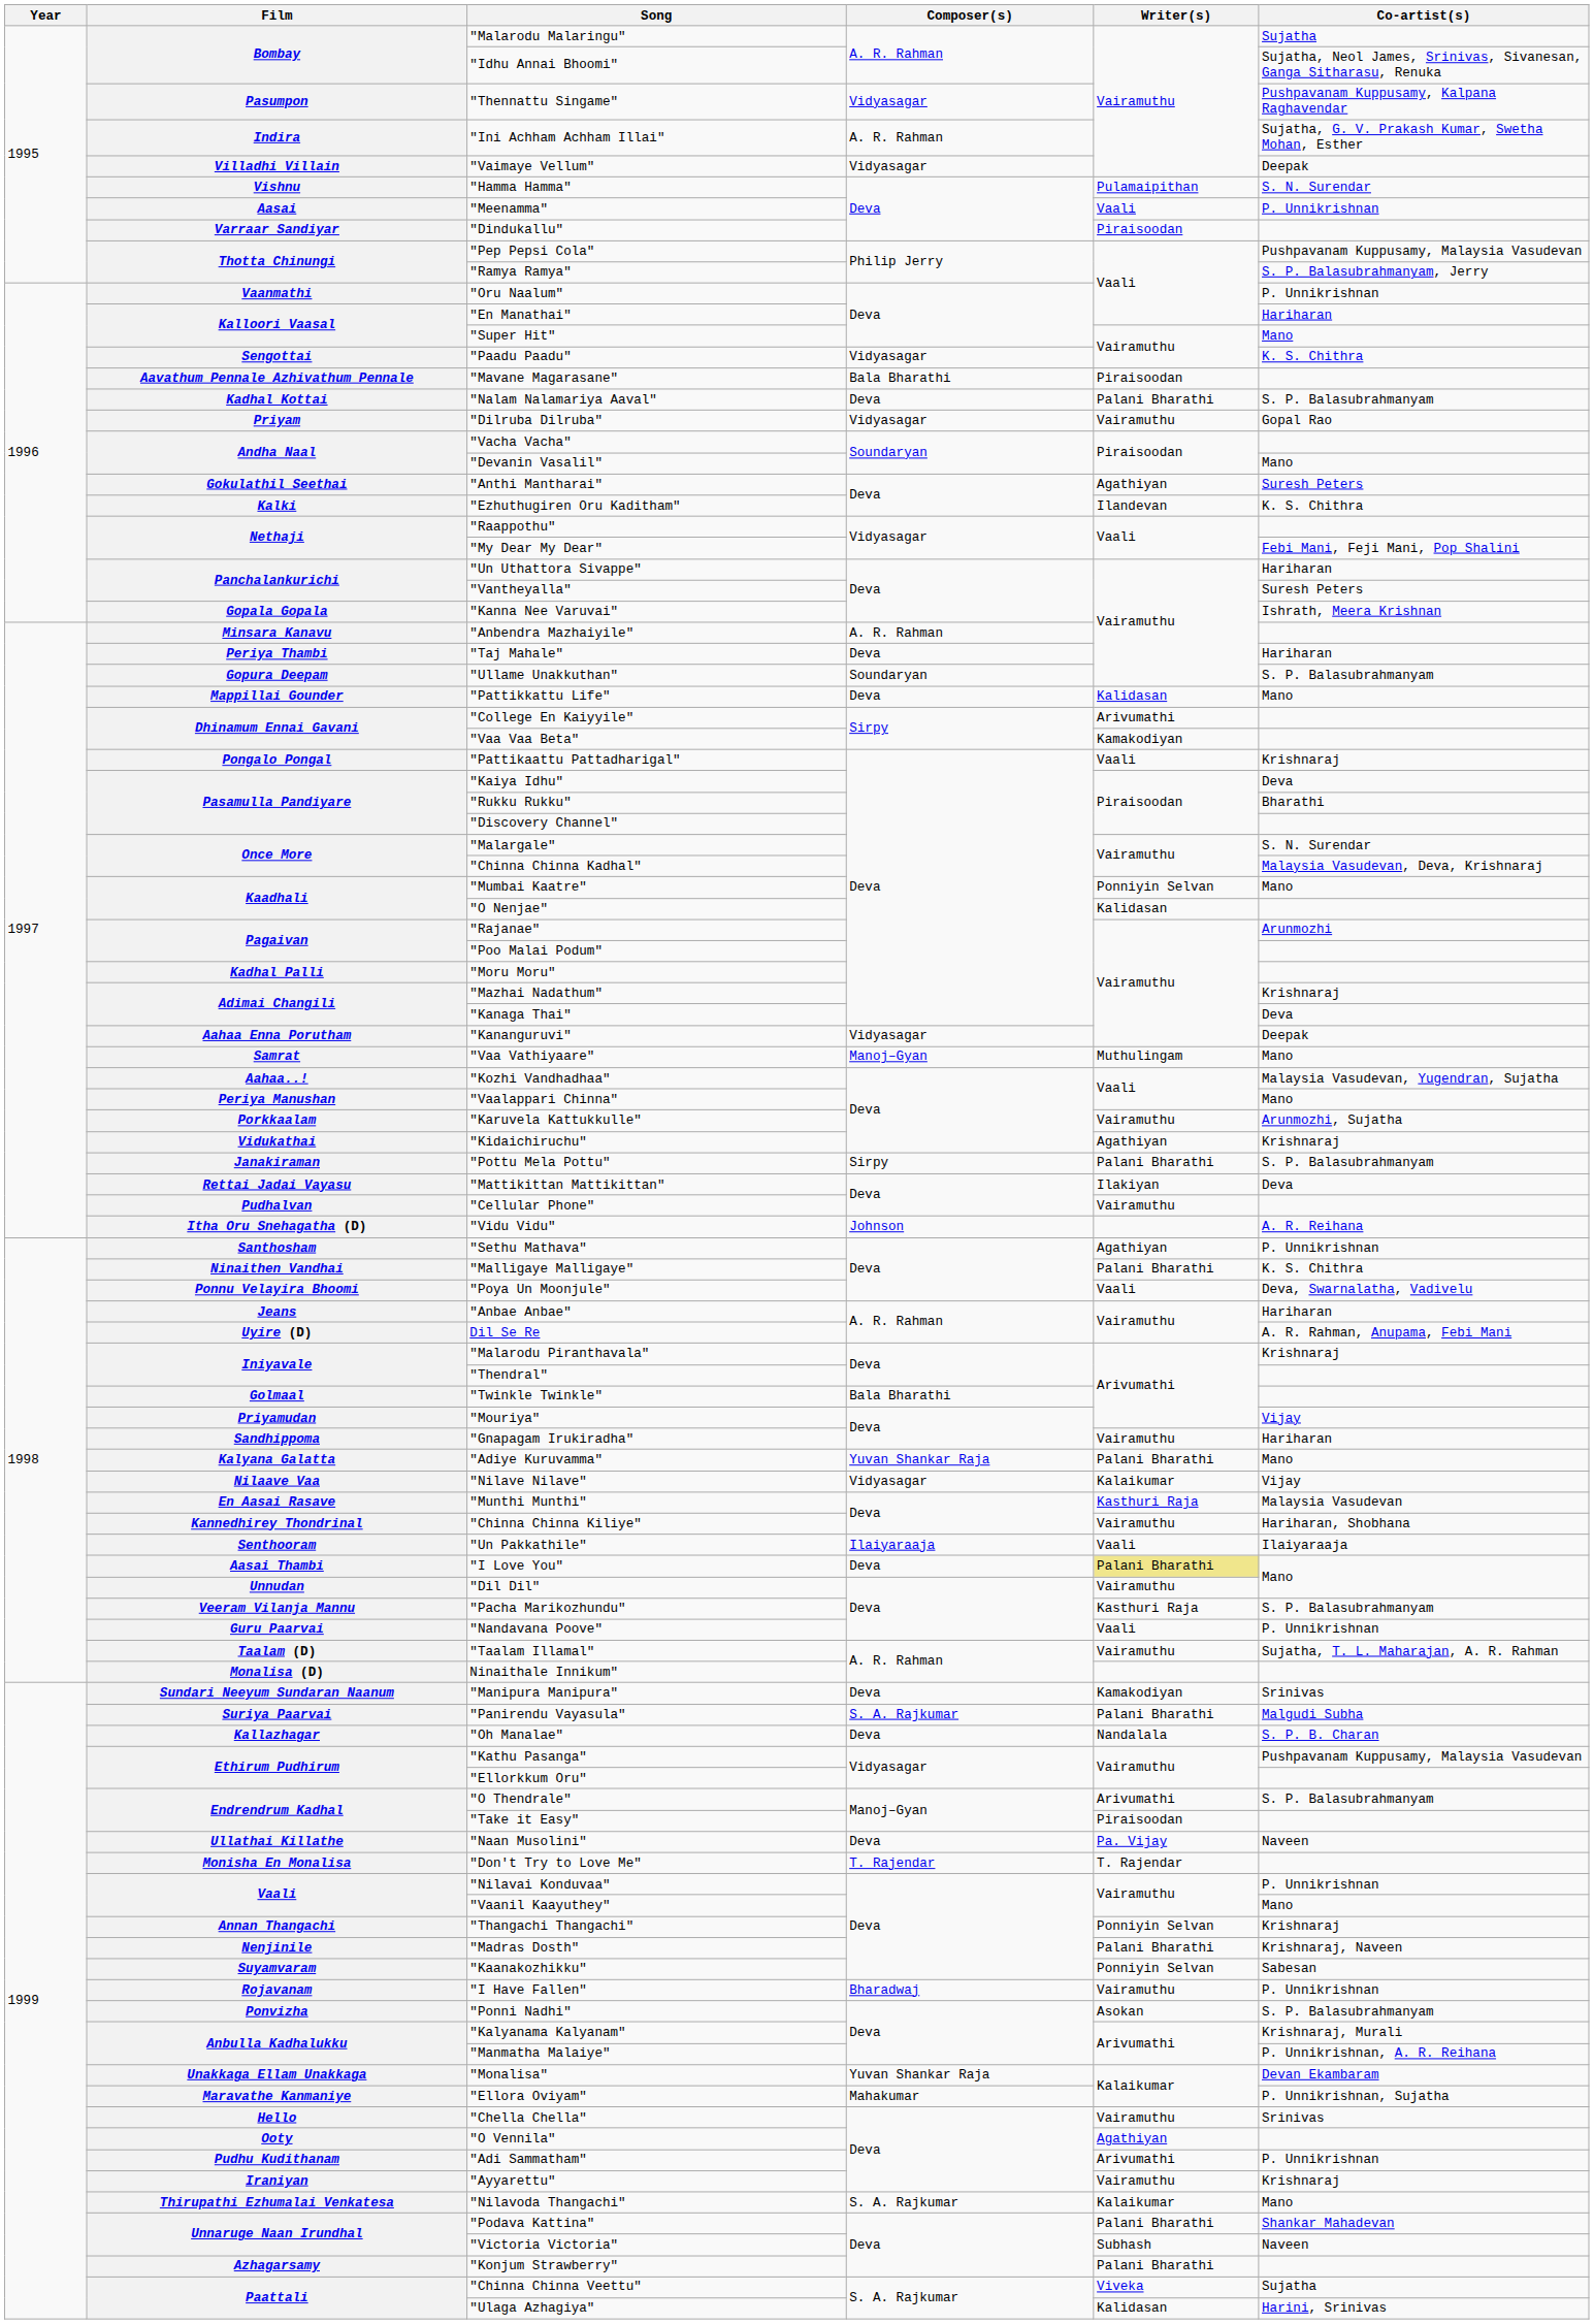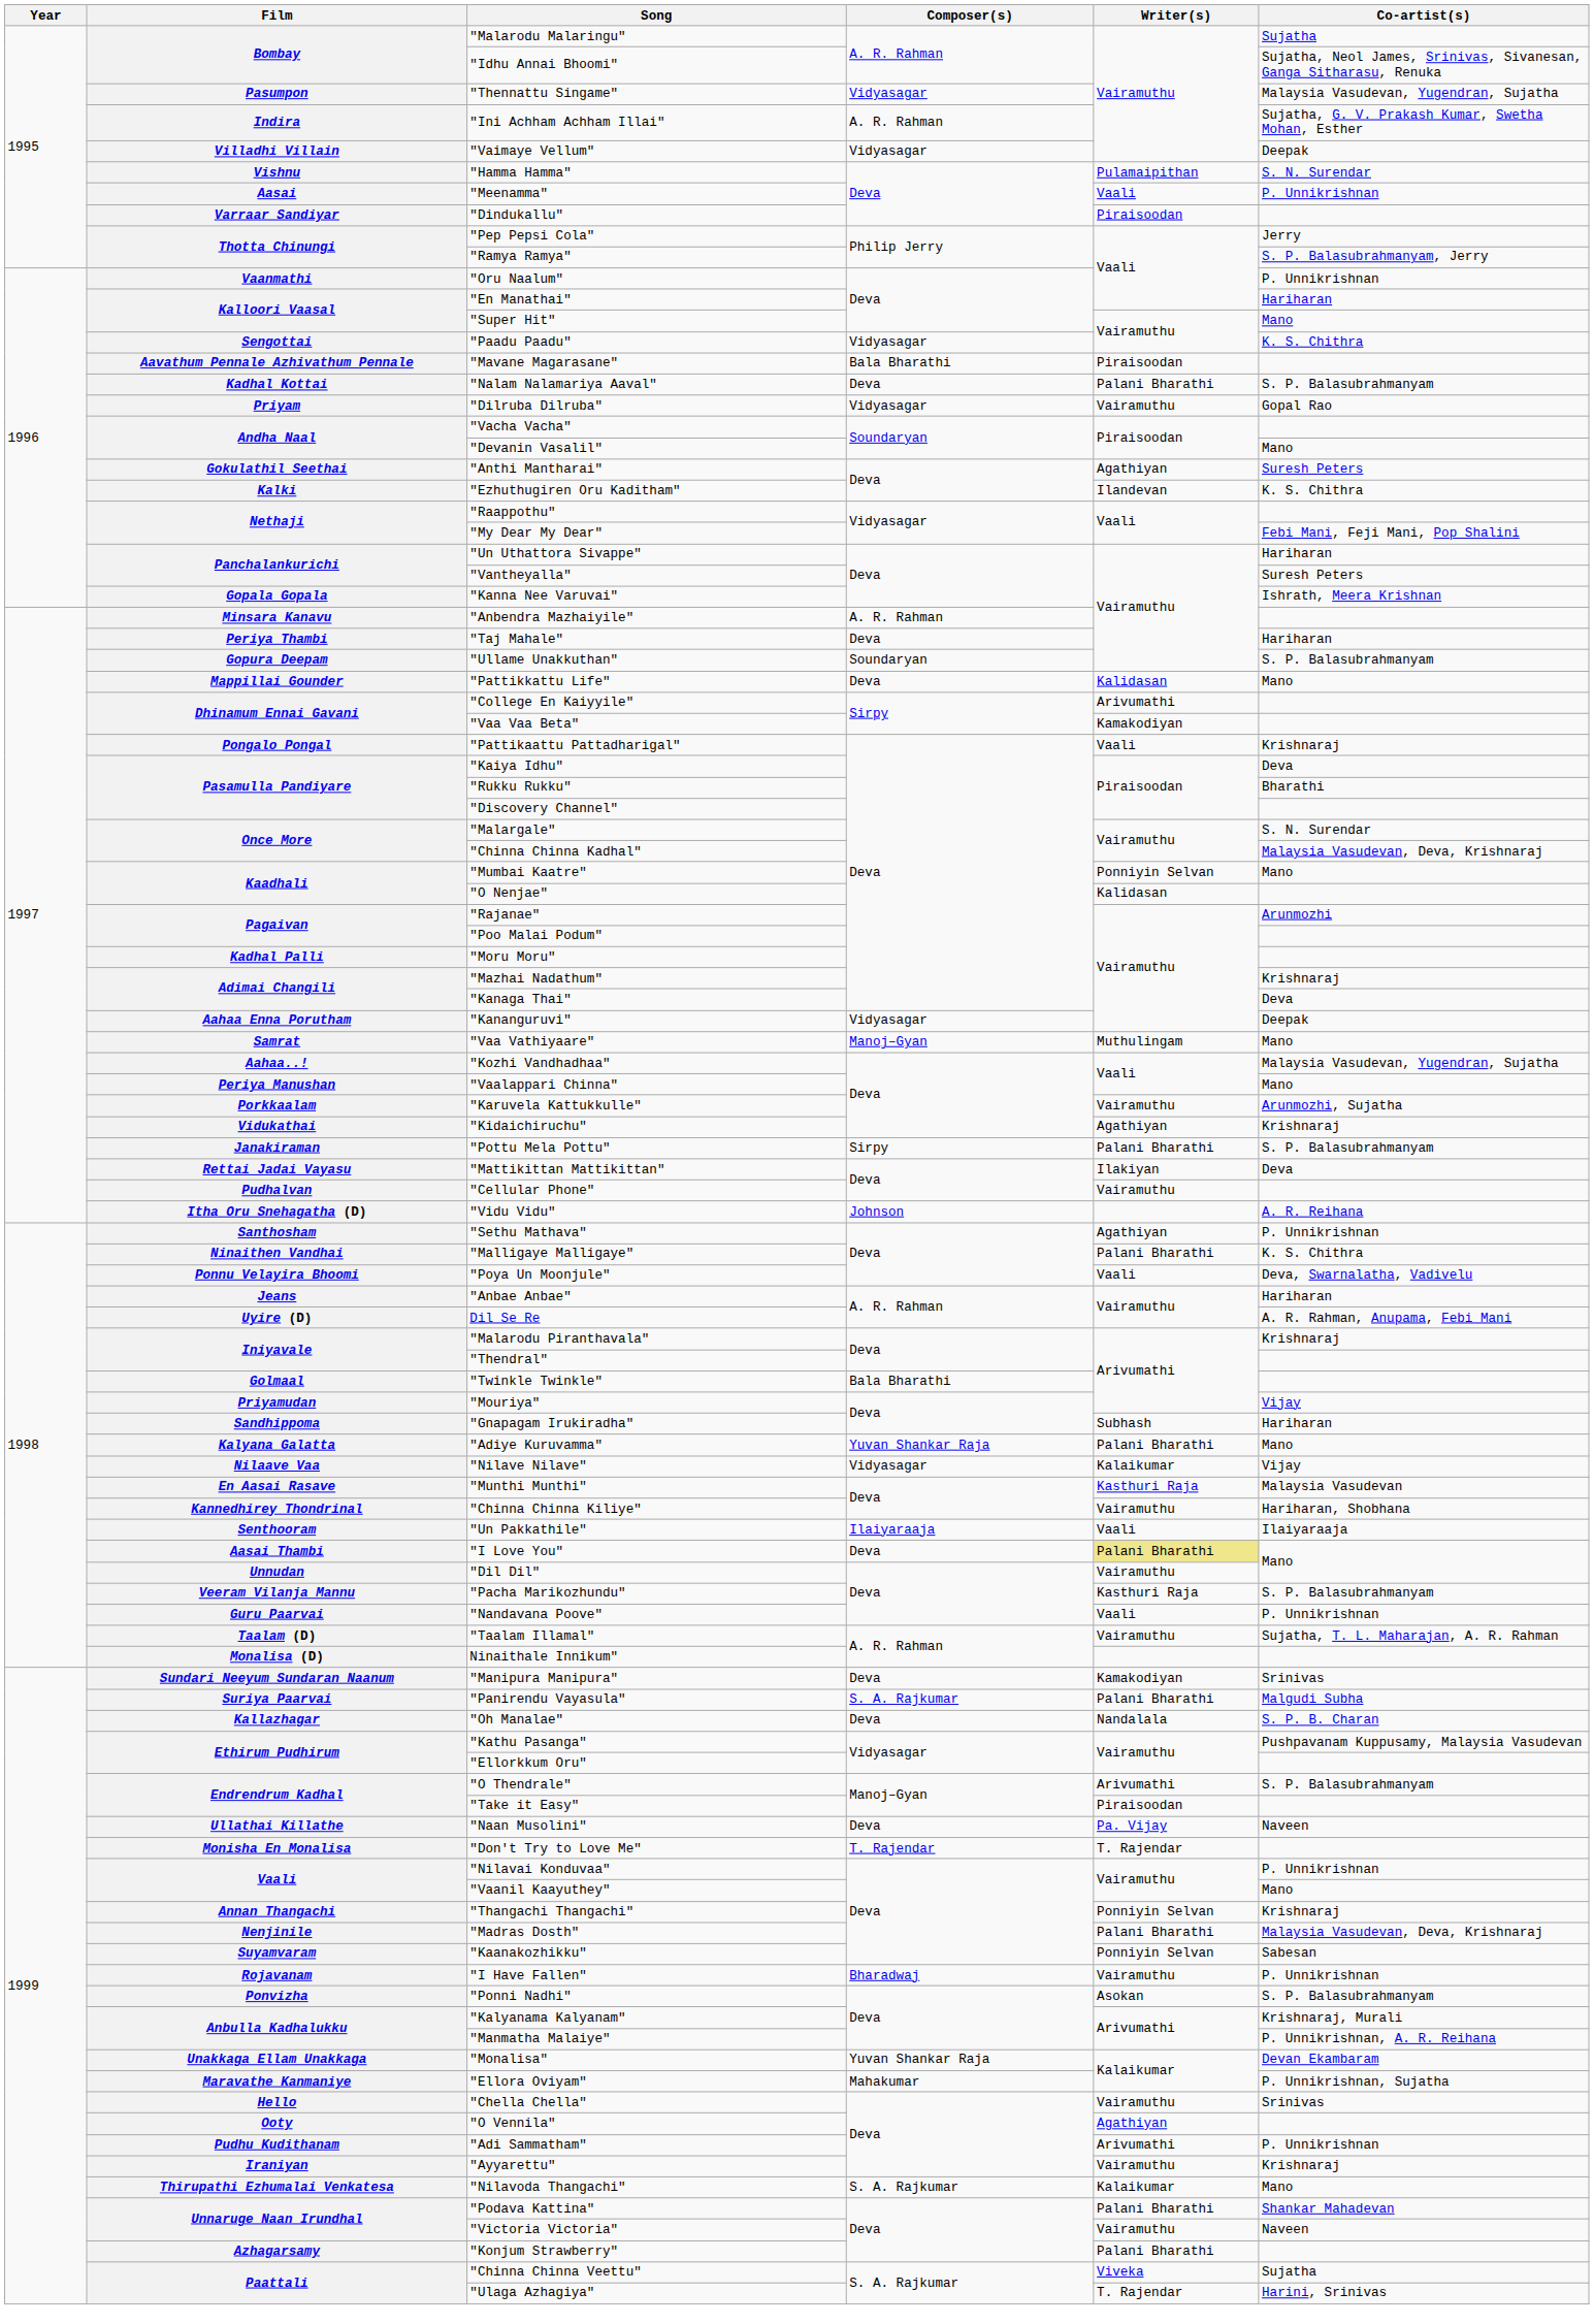"Thennattu Singame" | Co-artist(s): Pushpavanam Kuppusamy, Kalpana Raghavendar -> Malaysia Vasudevan, Yugendran, Sujatha
"Pep Pepsi Cola" | Co-artist(s): Pushpavanam Kuppusamy, Malaysia Vasudevan -> Jerry
"Gnapagam Irukiradha" | Writer(s): Vairamuthu -> Subhash
"Madras Dosth" | Co-artist(s): Krishnaraj, Naveen -> Malaysia Vasudevan, Deva, Krishnaraj
"Victoria Victoria" | Writer(s): Subhash -> Vairamuthu
"Ulaga Azhagiya" | Writer(s): Kalidasan -> T. Rajendar
